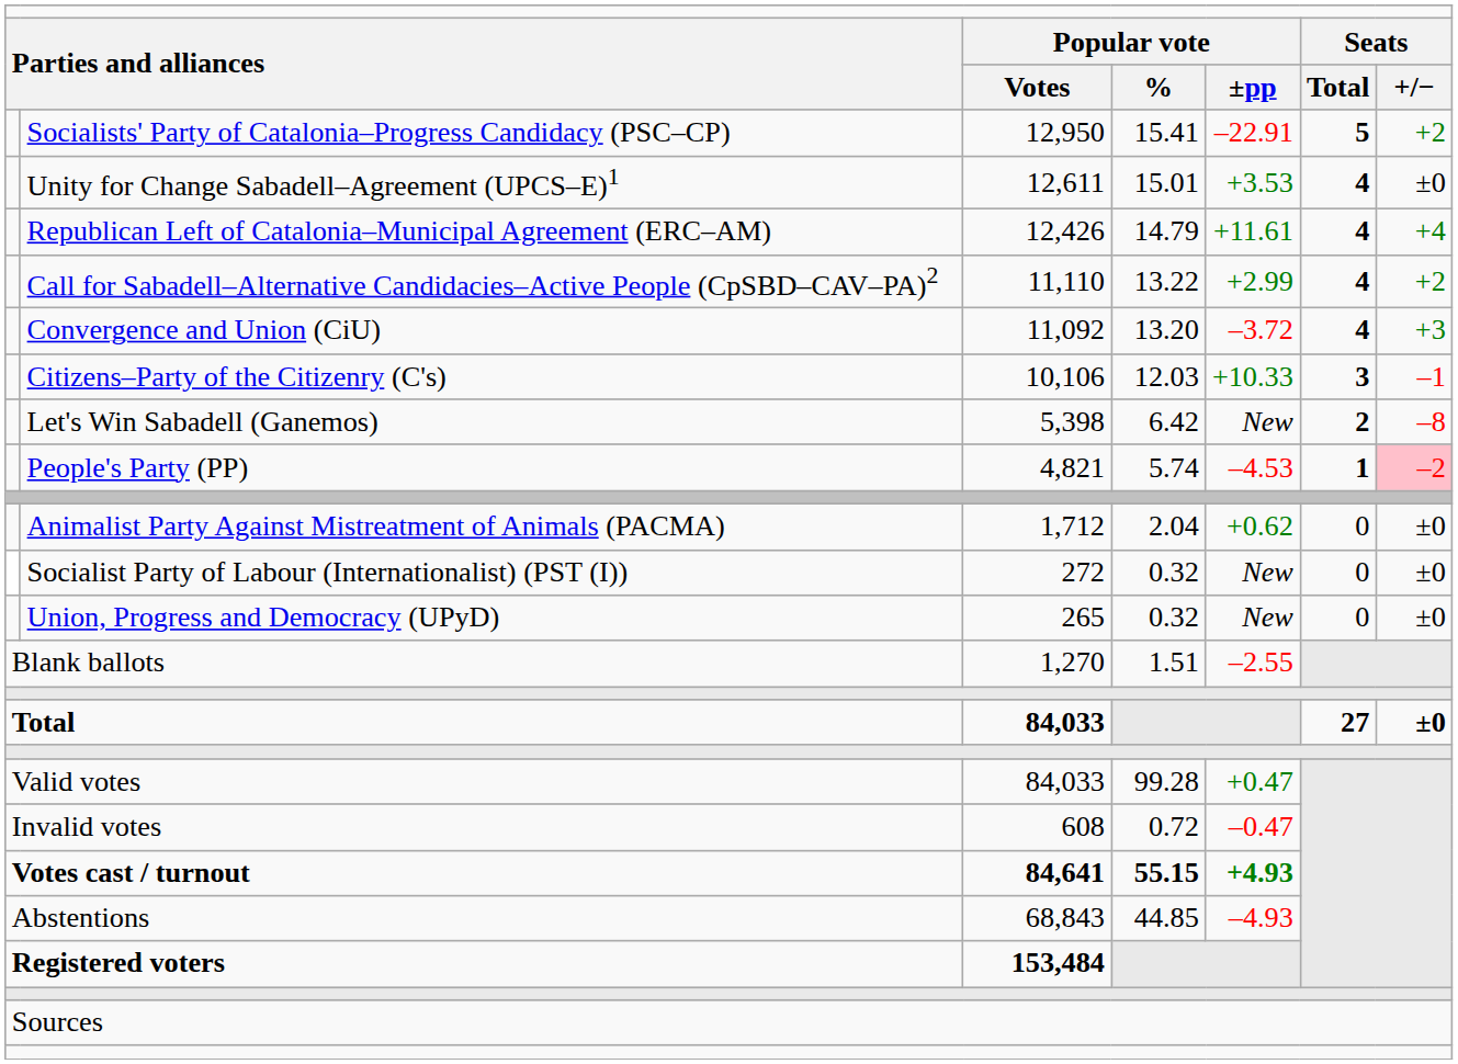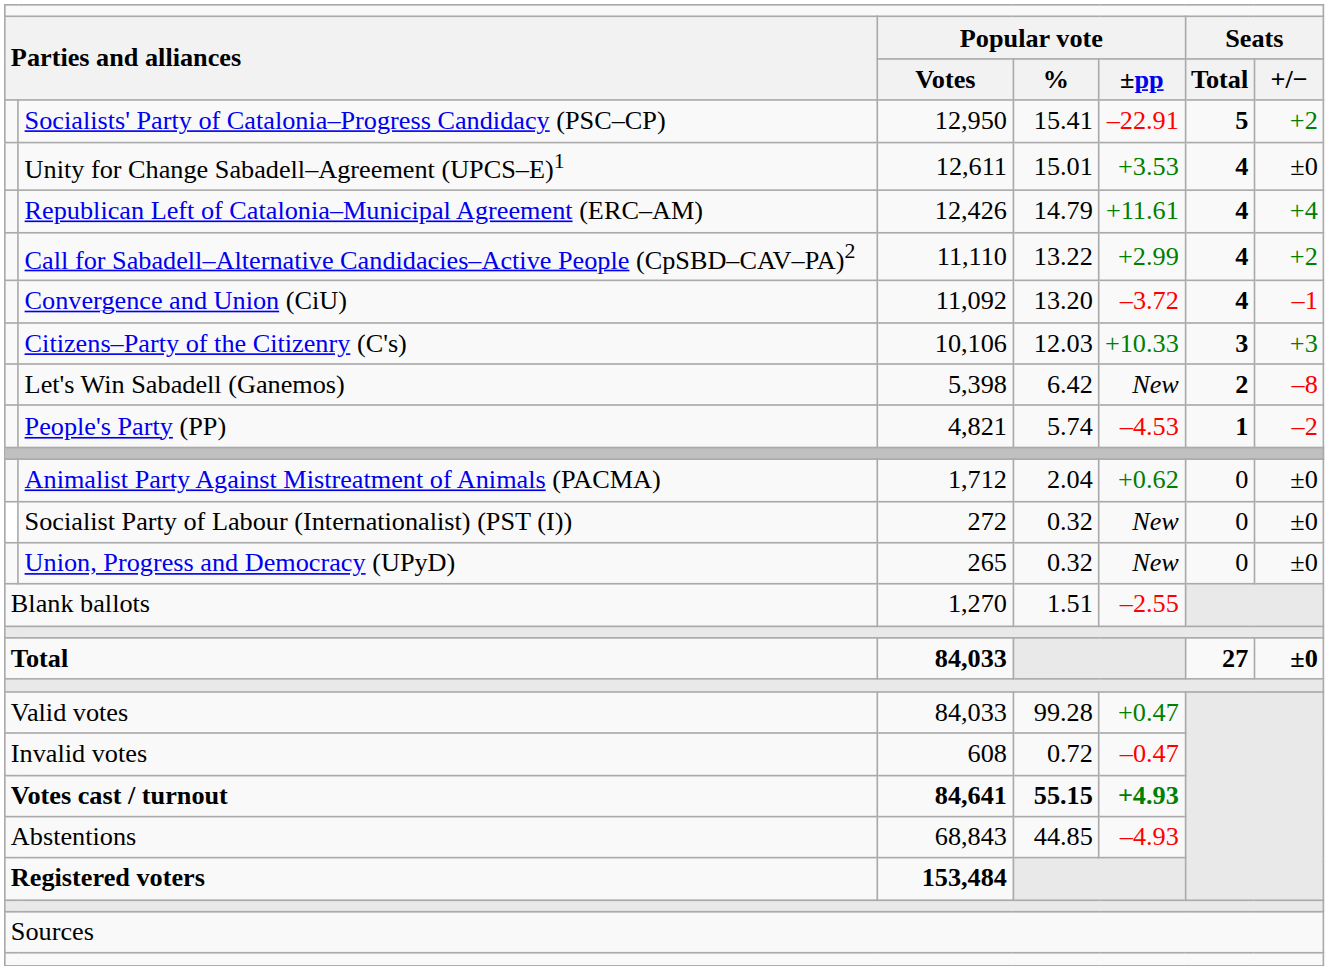Convergence and Union (CiU) | column 7: +3 -> –1
Citizens–Party of the Citizenry (C's) | column 7: –1 -> +3
People's Party (PP) | column 7: pink background -> no background
